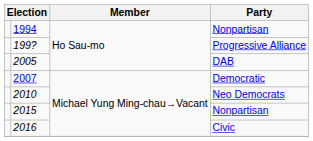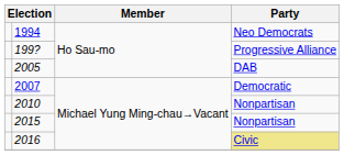1994 | Party: Nonpartisan -> Neo Democrats
2010 | Party: Neo Democrats -> Nonpartisan
2016 | Party: no background -> khaki background
